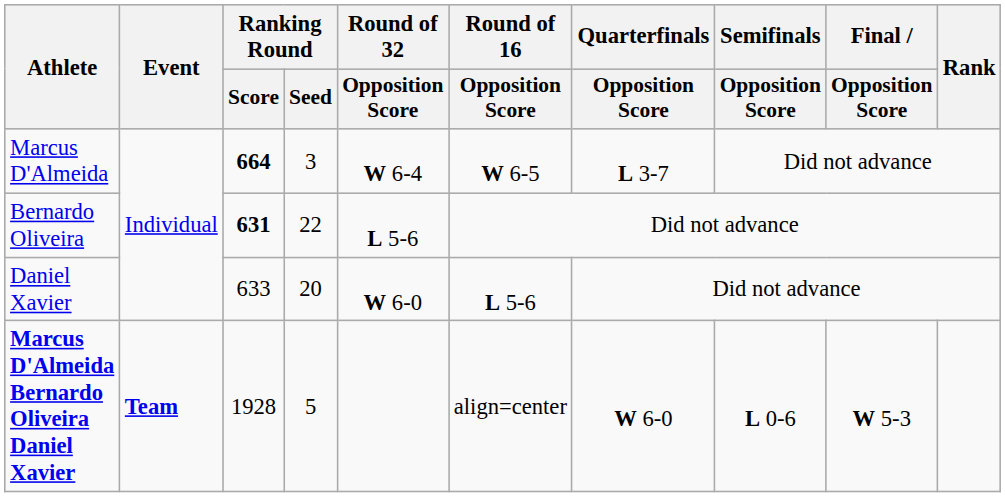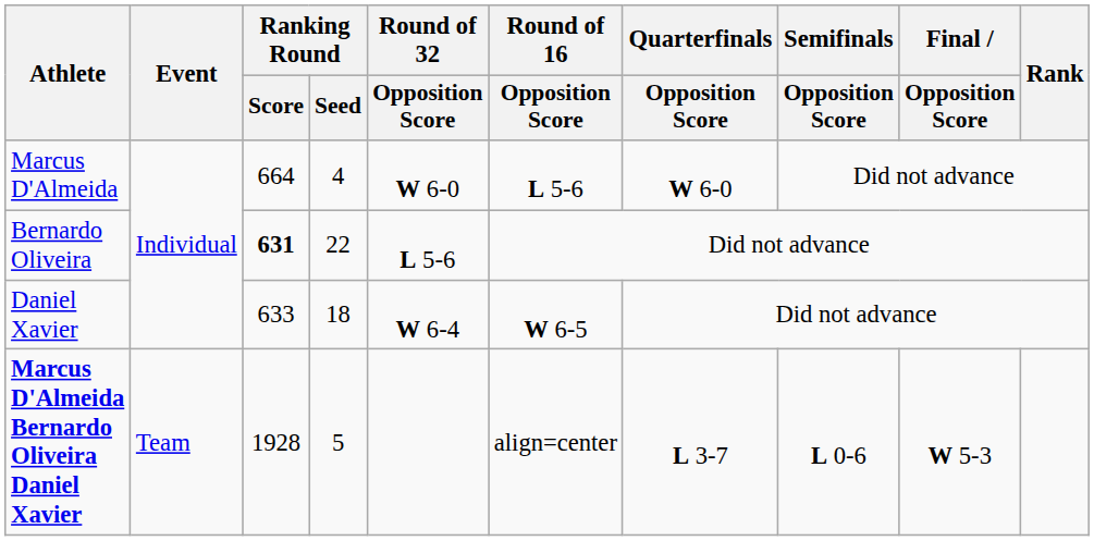Marcus D'Almeida | Ranking Round / Score: bold -> normal
Marcus D'Almeida | Ranking Round / Seed: 3 -> 4
Marcus D'Almeida | Round of 32 / Opposition Score: W 6-4 -> W 6-0
Marcus D'Almeida | Round of 16 / Opposition Score: W 6-5 -> L 5-6
Marcus D'Almeida | Quarterfinals / Opposition Score: L 3-7 -> W 6-0
Daniel Xavier | Ranking Round / Seed: 20 -> 18
Daniel Xavier | Round of 32 / Opposition Score: W 6-0 -> W 6-4
Daniel Xavier | Round of 16 / Opposition Score: L 5-6 -> W 6-5
Marcus D'Almeida Bernardo Oliveira Daniel Xavier | Event: bold -> normal
Marcus D'Almeida Bernardo Oliveira Daniel Xavier | Quarterfinals / Opposition Score: W 6-0 -> L 3-7
